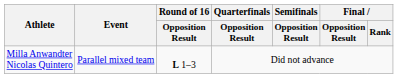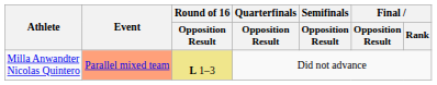Milla Anwandter Nicolas Quintero | Event: no background -> lightsalmon background
Milla Anwandter Nicolas Quintero | Round of 16 / Opposition Result: no background -> khaki background
